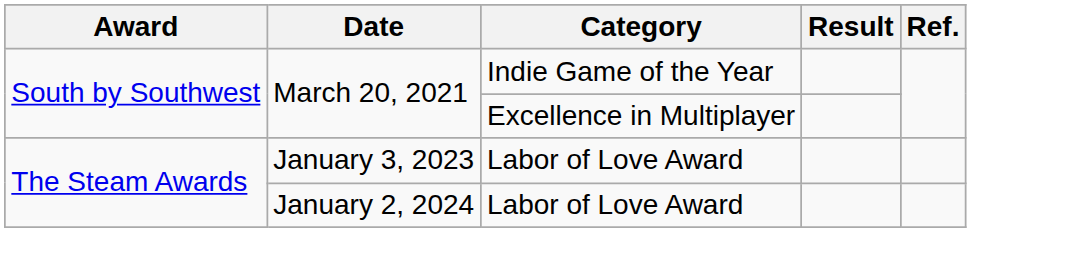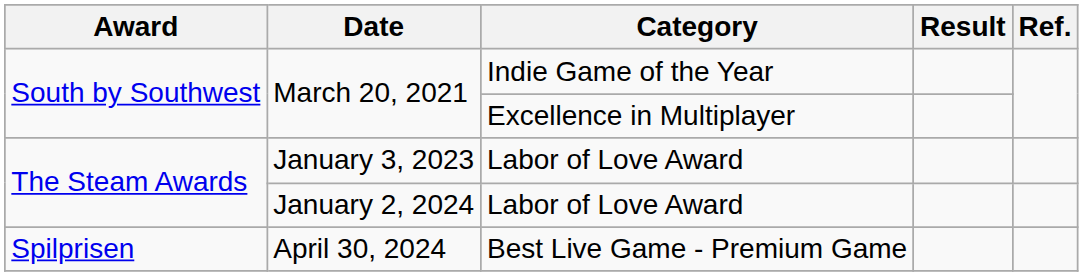+ row: Spilprisen | April 30, 2024 | Best Live Game - Premium Game
